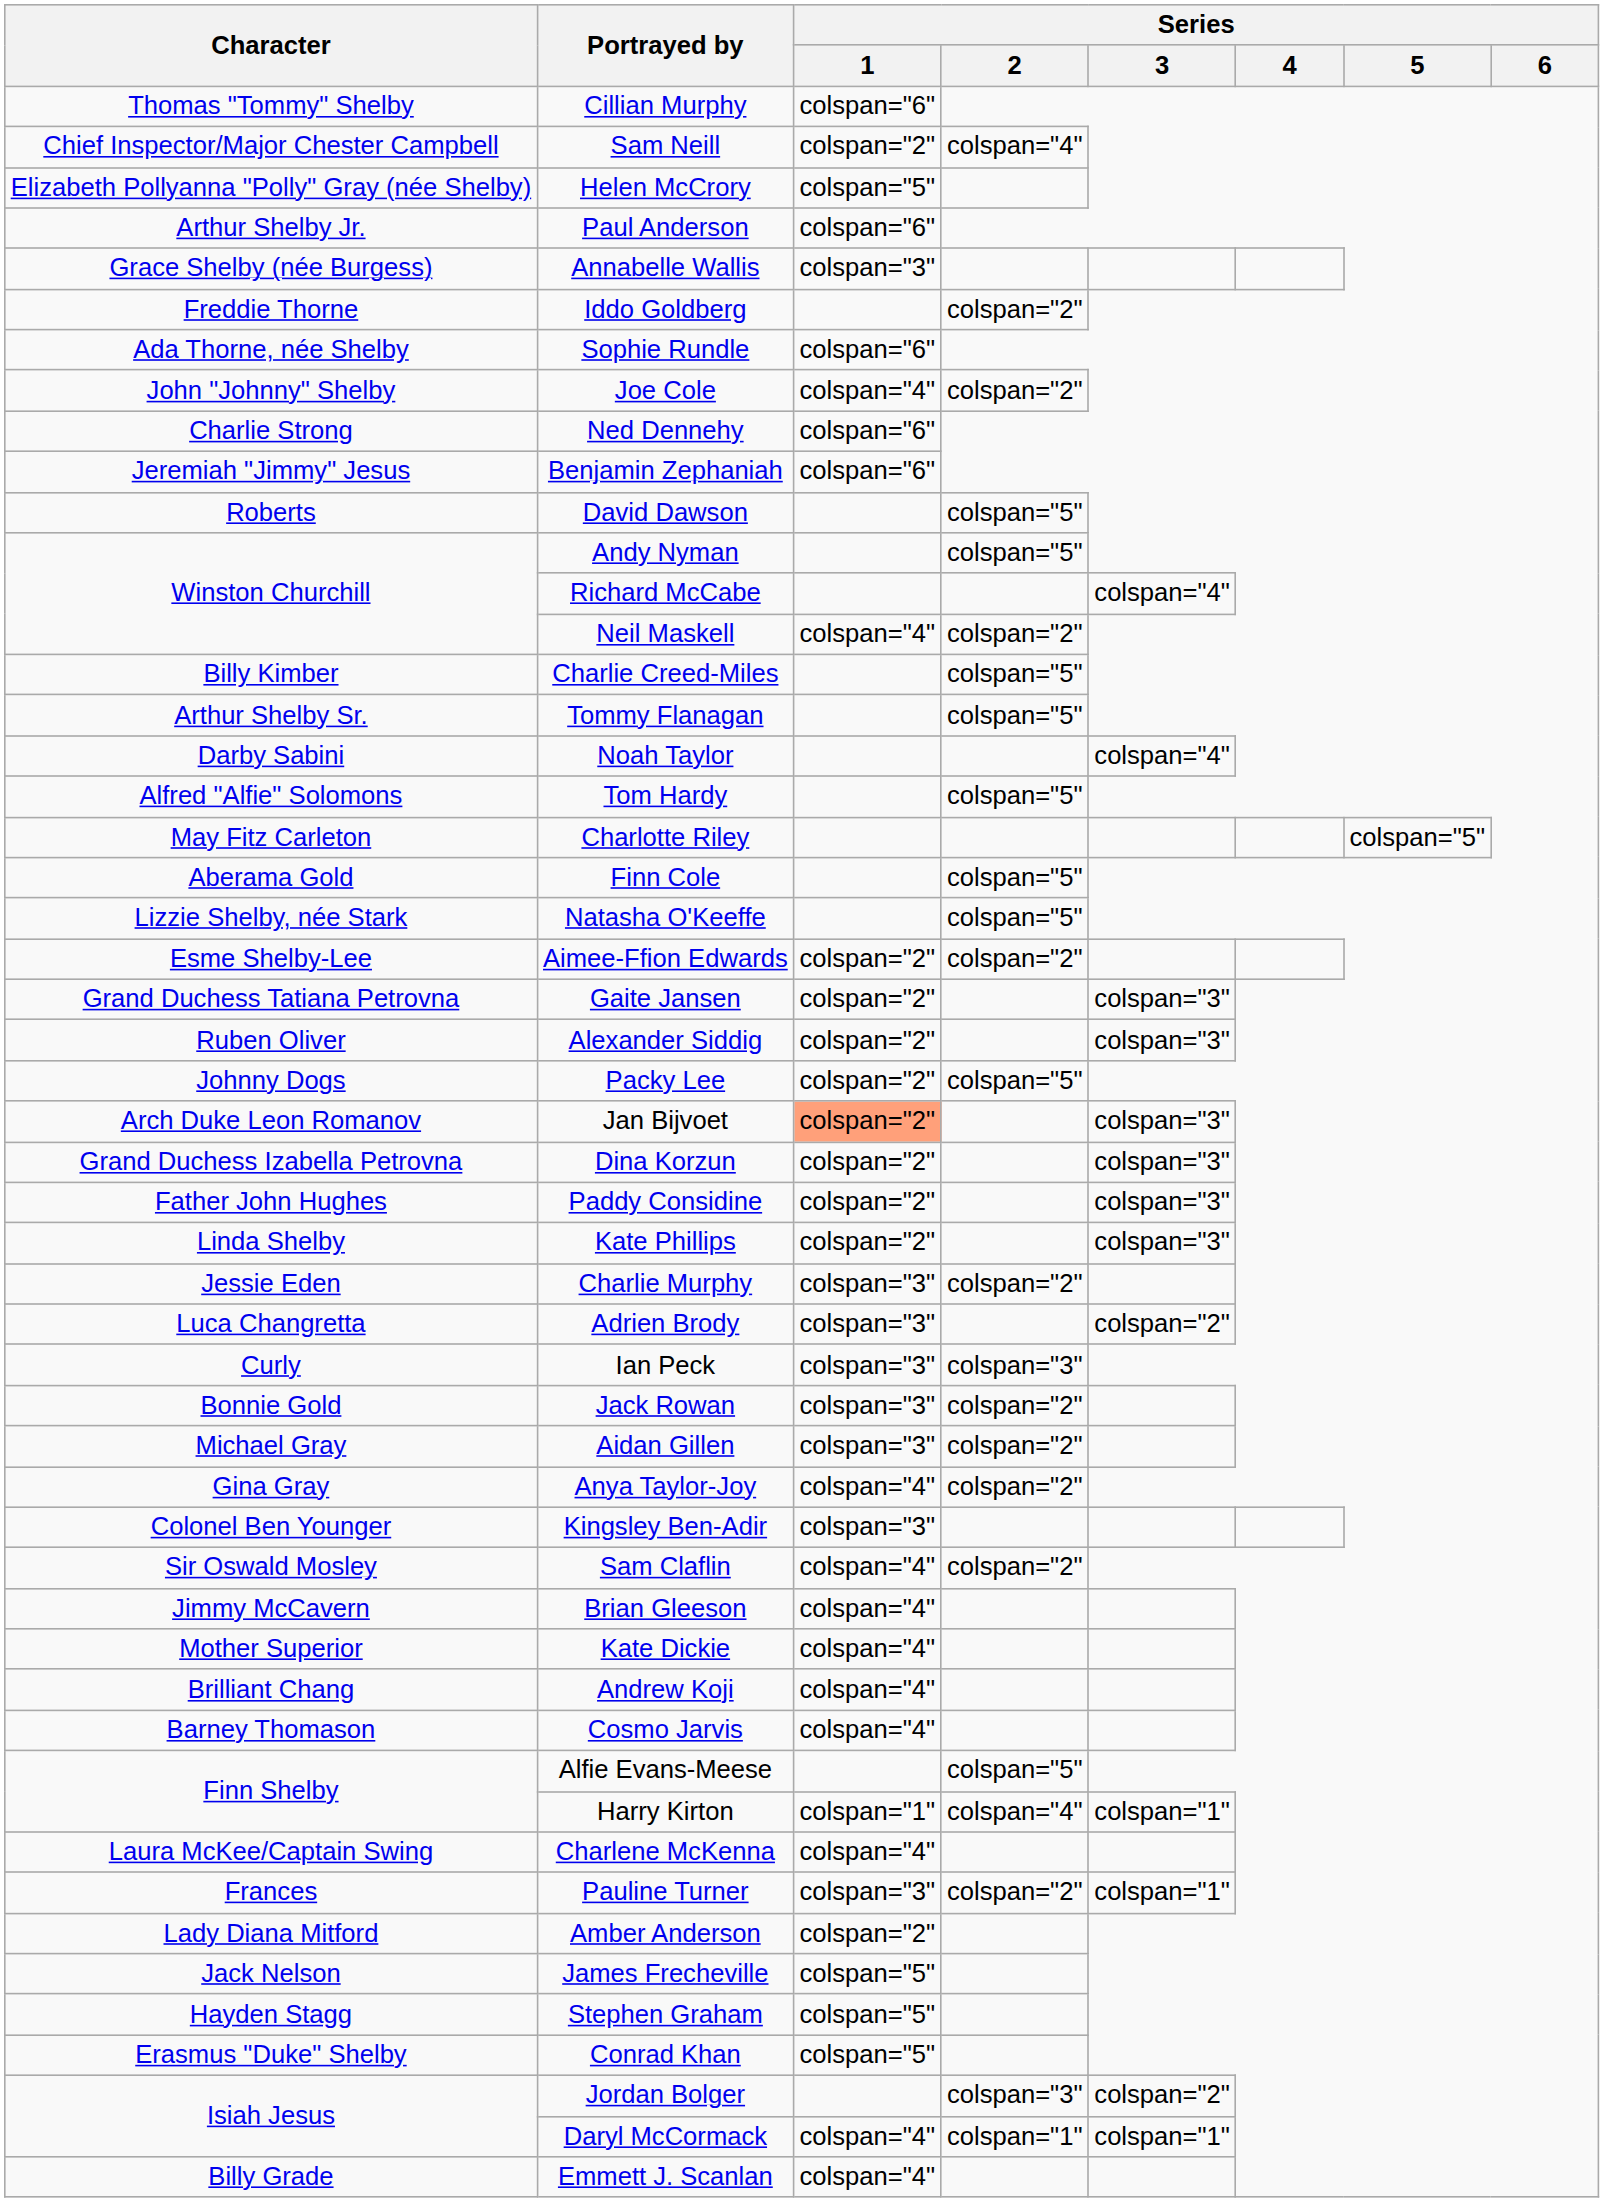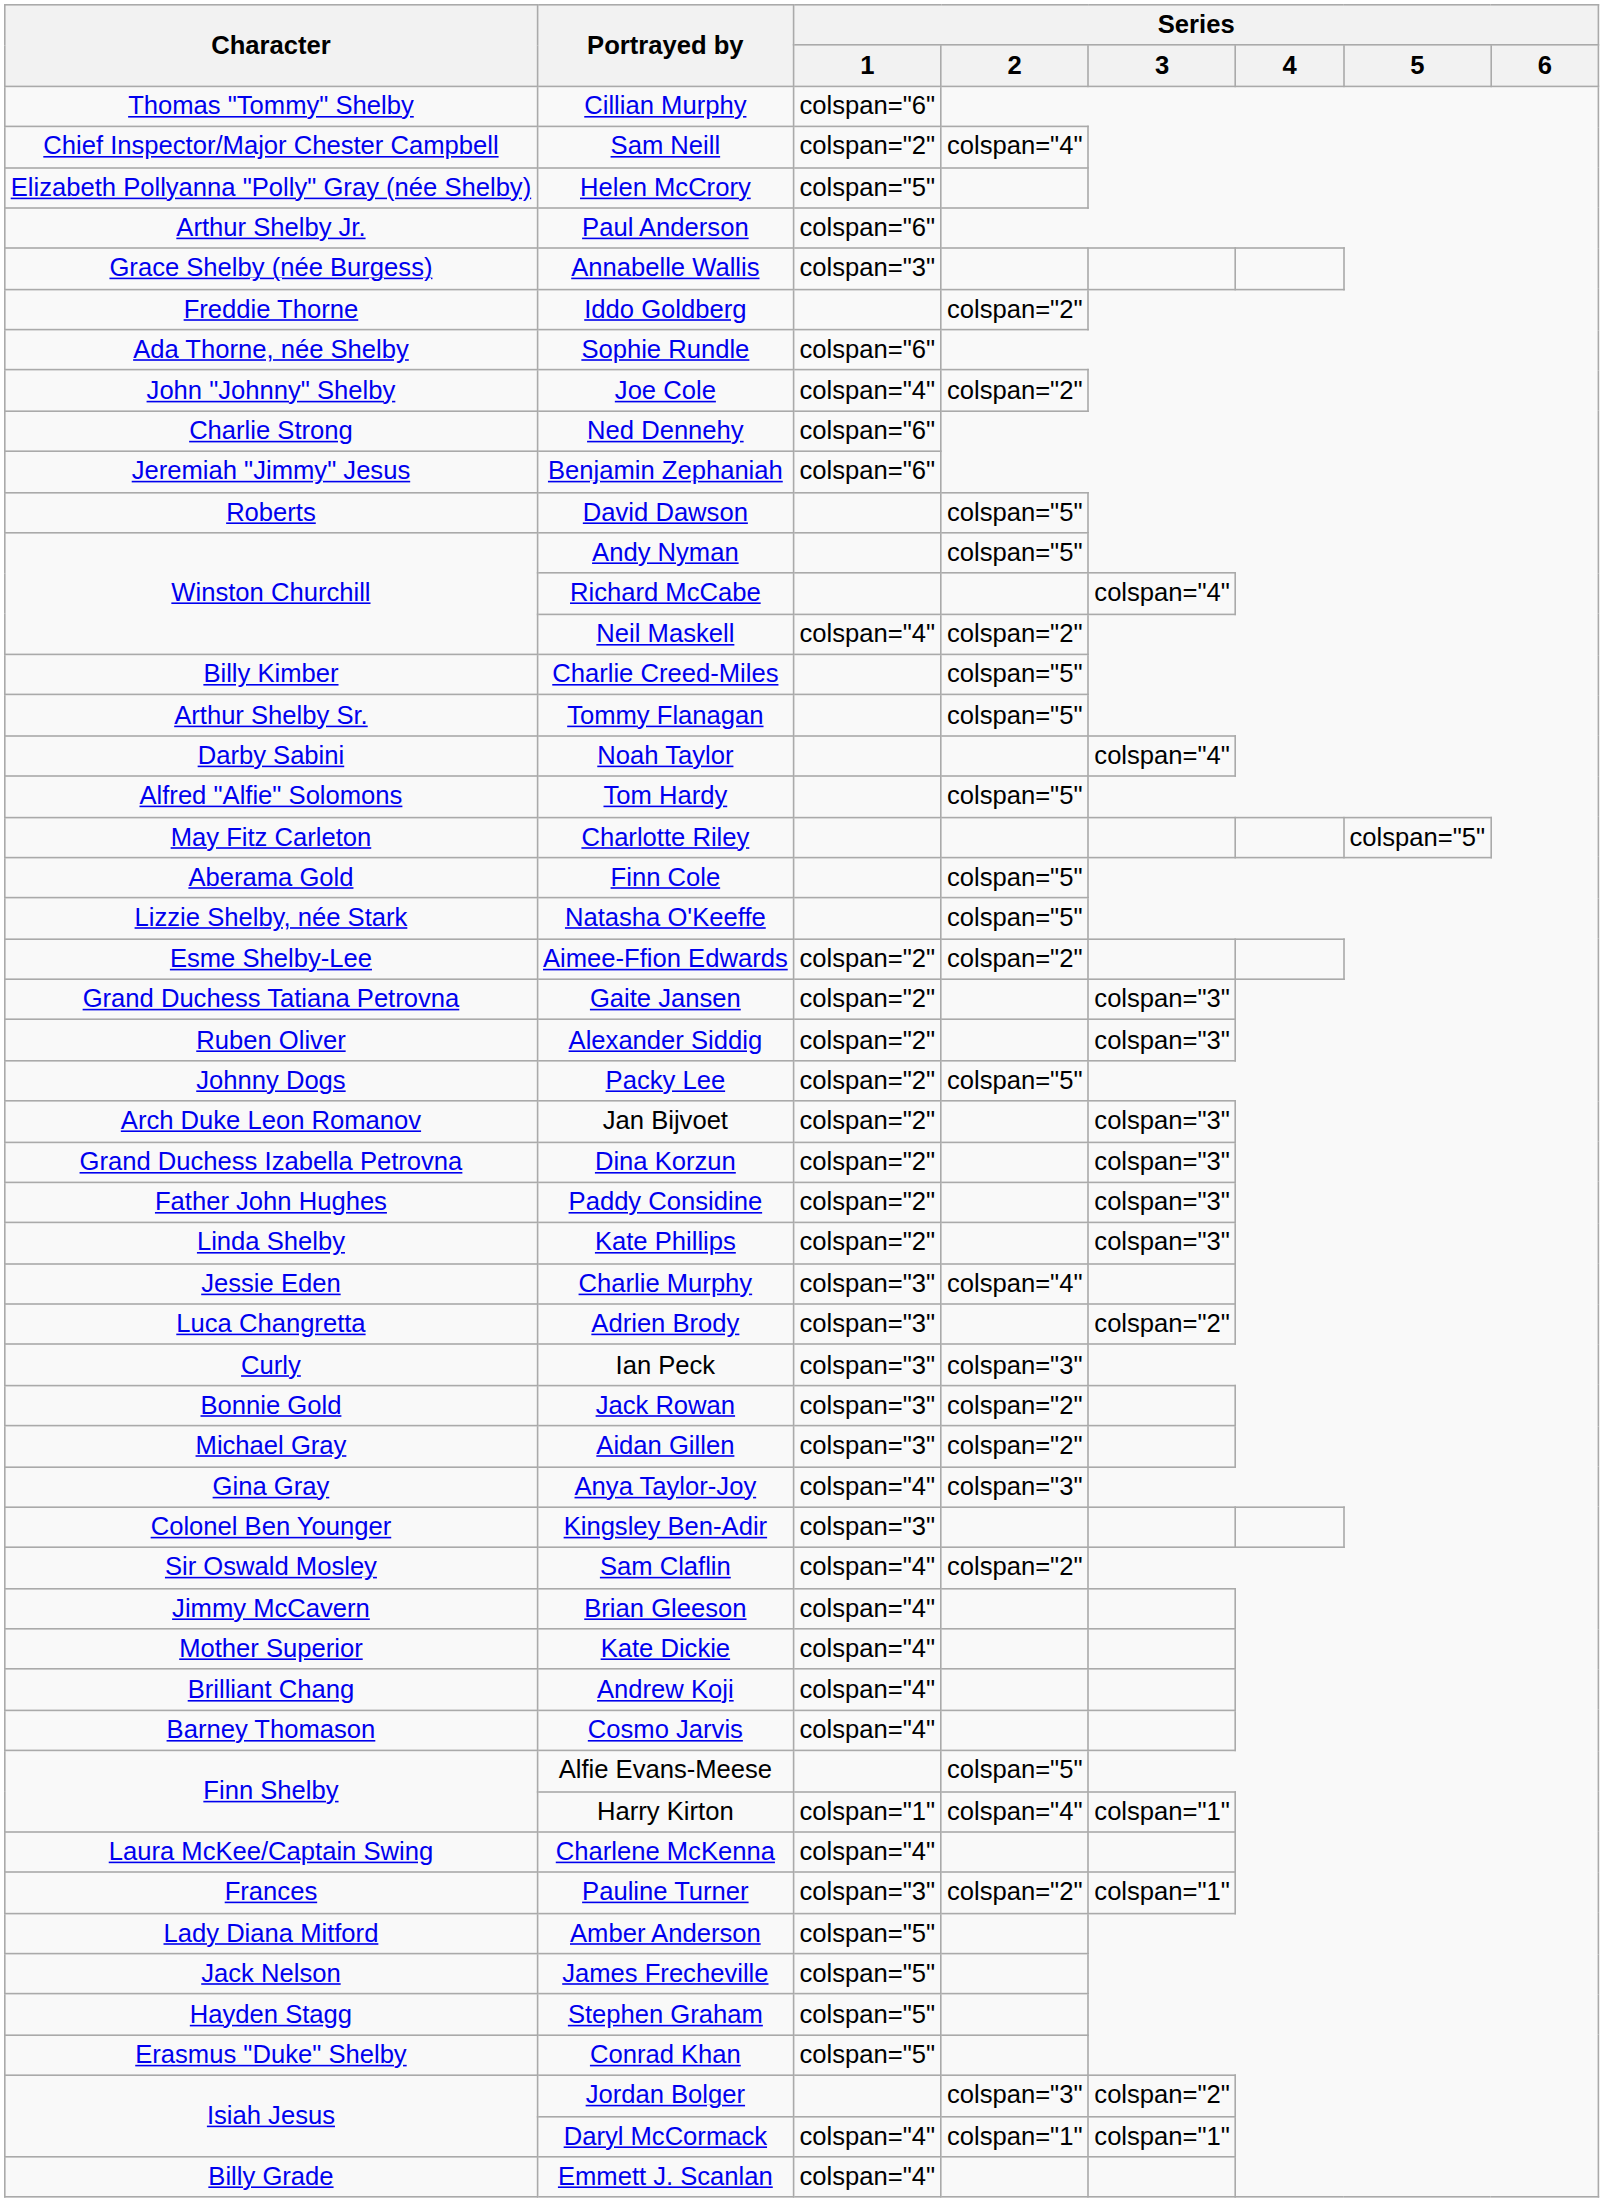Jan Bijvoet | Series / 1: lightsalmon background -> no background
Charlie Murphy | Series / 2: colspan="2" -> colspan="4"
Anya Taylor-Joy | Series / 2: colspan="2" -> colspan="3"
Amber Anderson | Series / 1: colspan="2" -> colspan="5"
